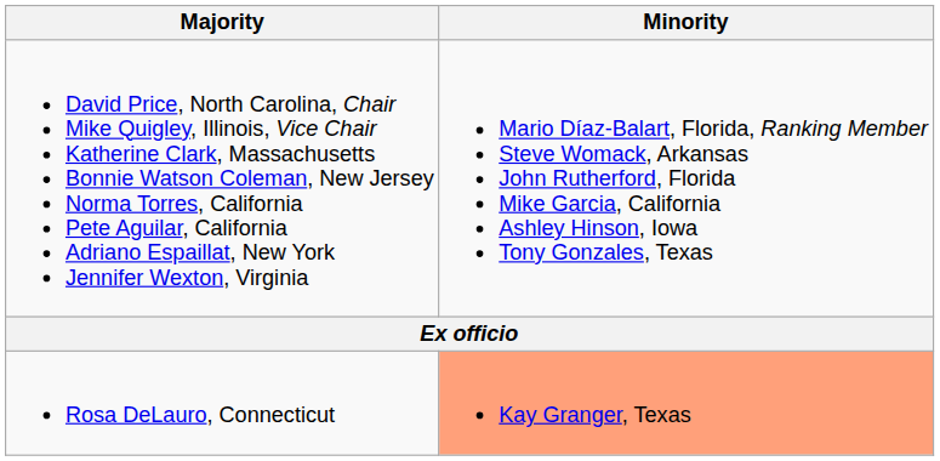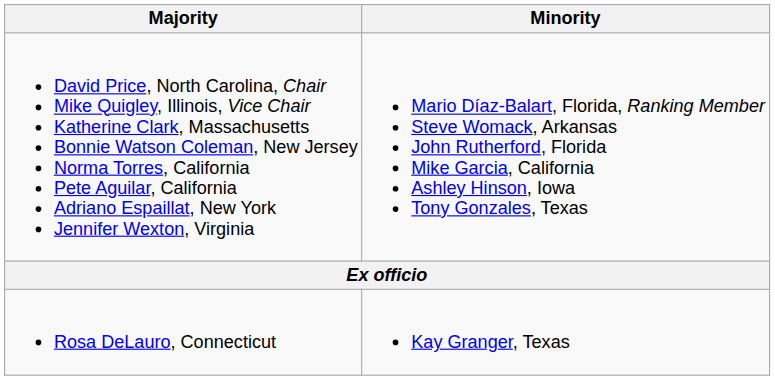Rosa DeLauro, Connecticut | Minority: lightsalmon background -> no background
